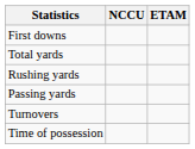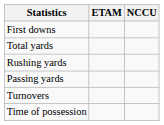columns swapped: NCCU <-> ETAM
